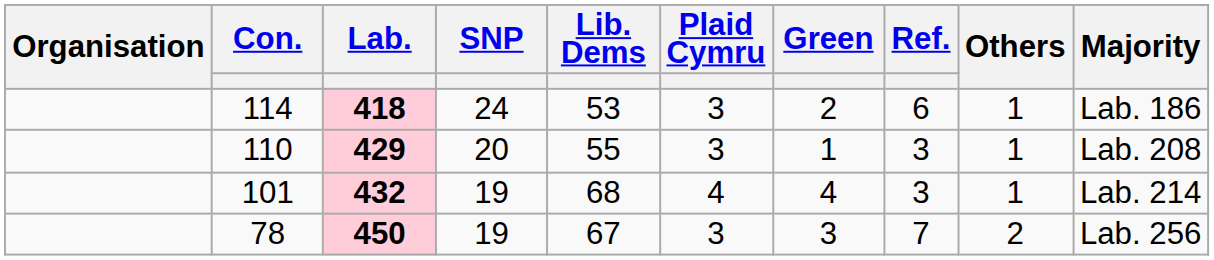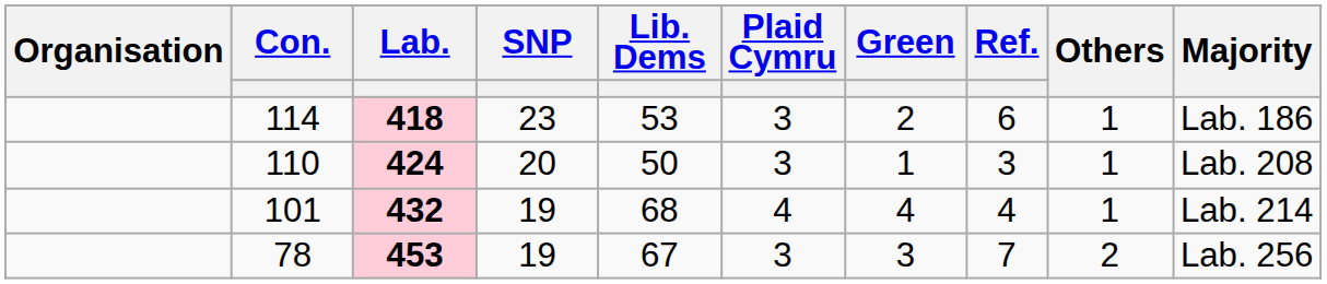114 | SNP: 24 -> 23
110 | Lab.: 429 -> 424
110 | Lib. Dems: 55 -> 50
101 | Ref.: 3 -> 4
78 | Lab.: 450 -> 453
